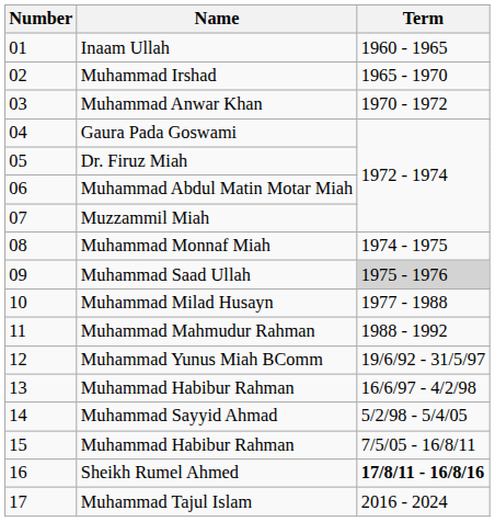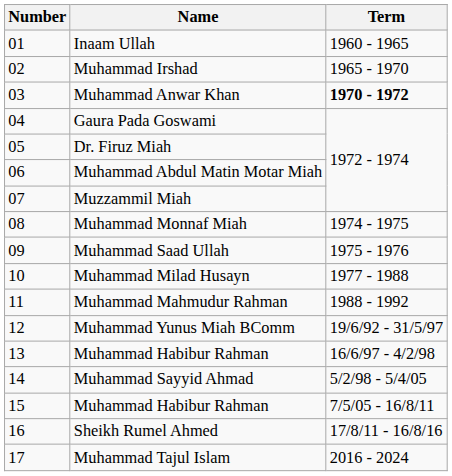Muhammad Anwar Khan | Term: normal -> bold
Muhammad Saad Ullah | Term: lightgrey background -> no background
Sheikh Rumel Ahmed | Term: bold -> normal
